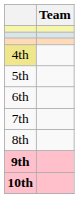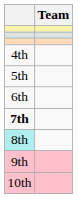row 5 | column 1: khaki background -> no background
row 8 | column 1: normal -> bold
row 9 | column 1: no background -> paleturquoise background
row 10 | column 1: bold -> normal
row 11 | column 1: bold -> normal
